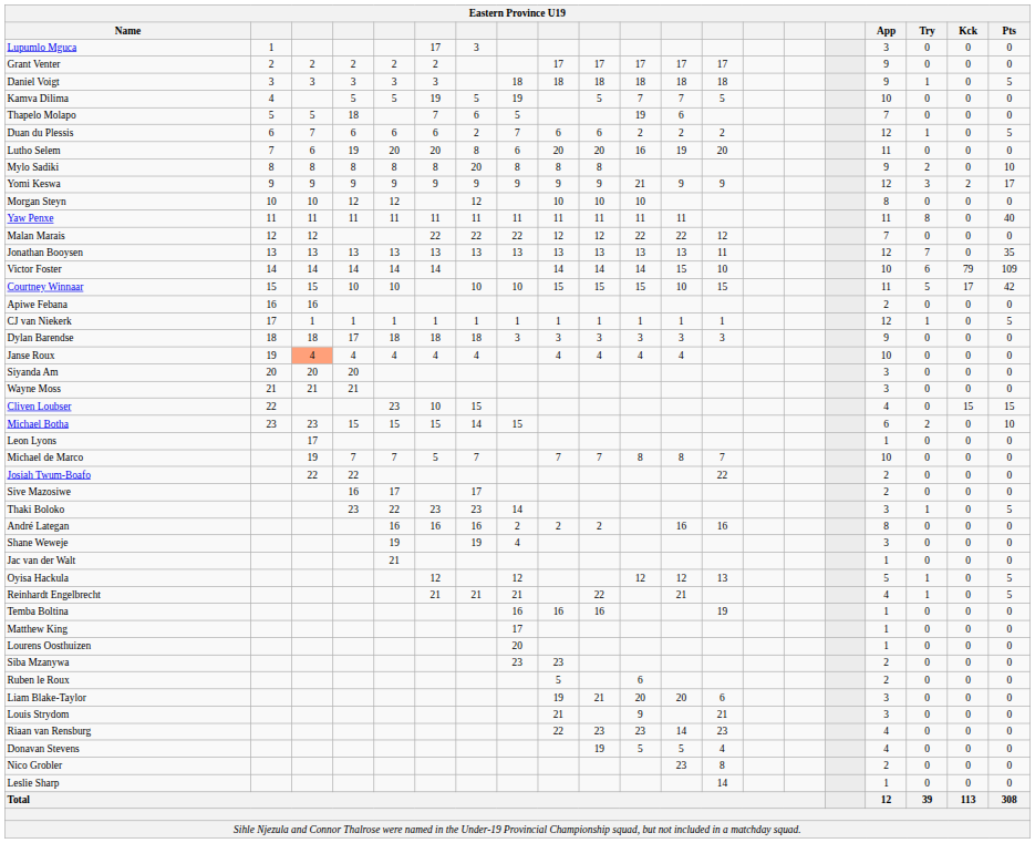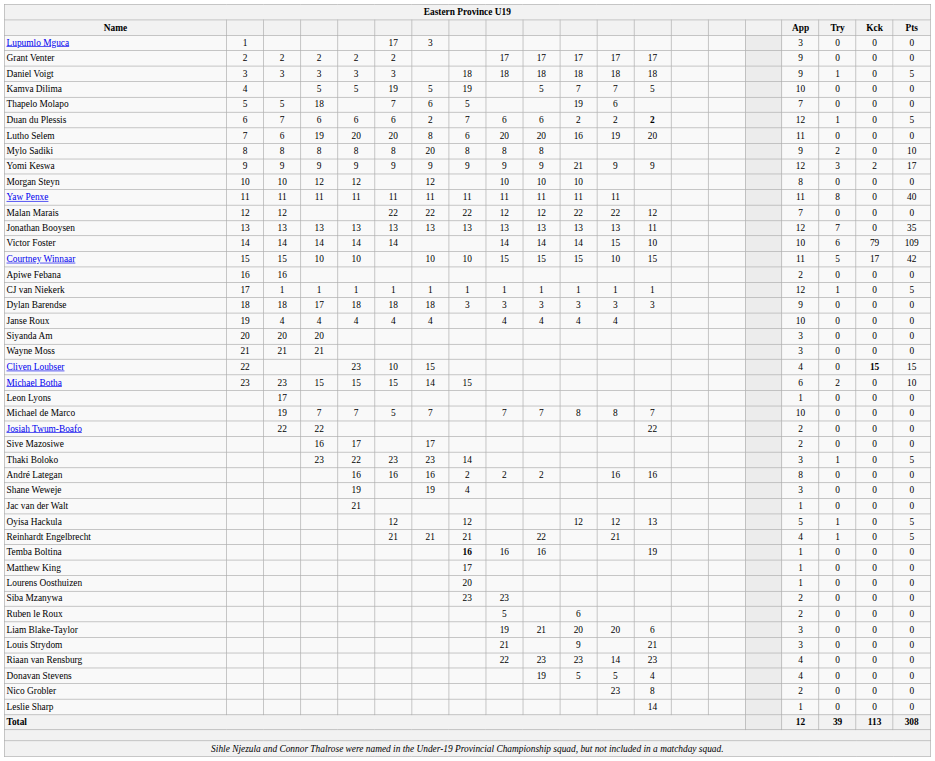Duan du Plessis | column 13: normal -> bold
Janse Roux | column 3: lightsalmon background -> no background
Cliven Loubser | Kck: normal -> bold
Temba Boltina | column 8: normal -> bold
